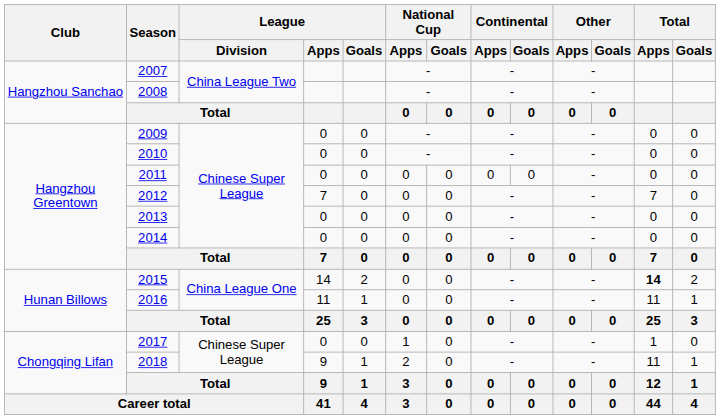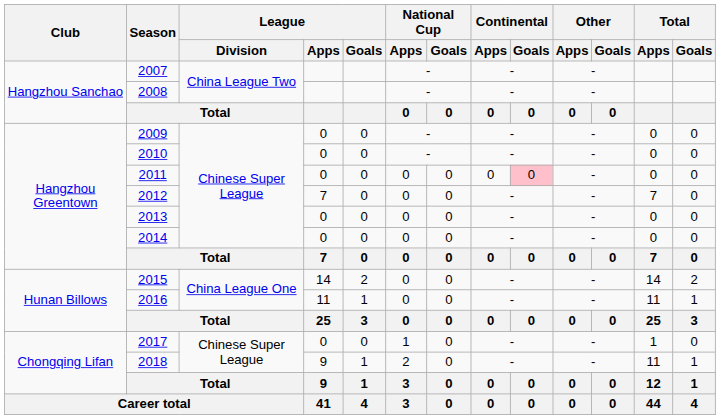2011 | Continental / Goals: no background -> pink background
2015 | Total / Apps: bold -> normal
